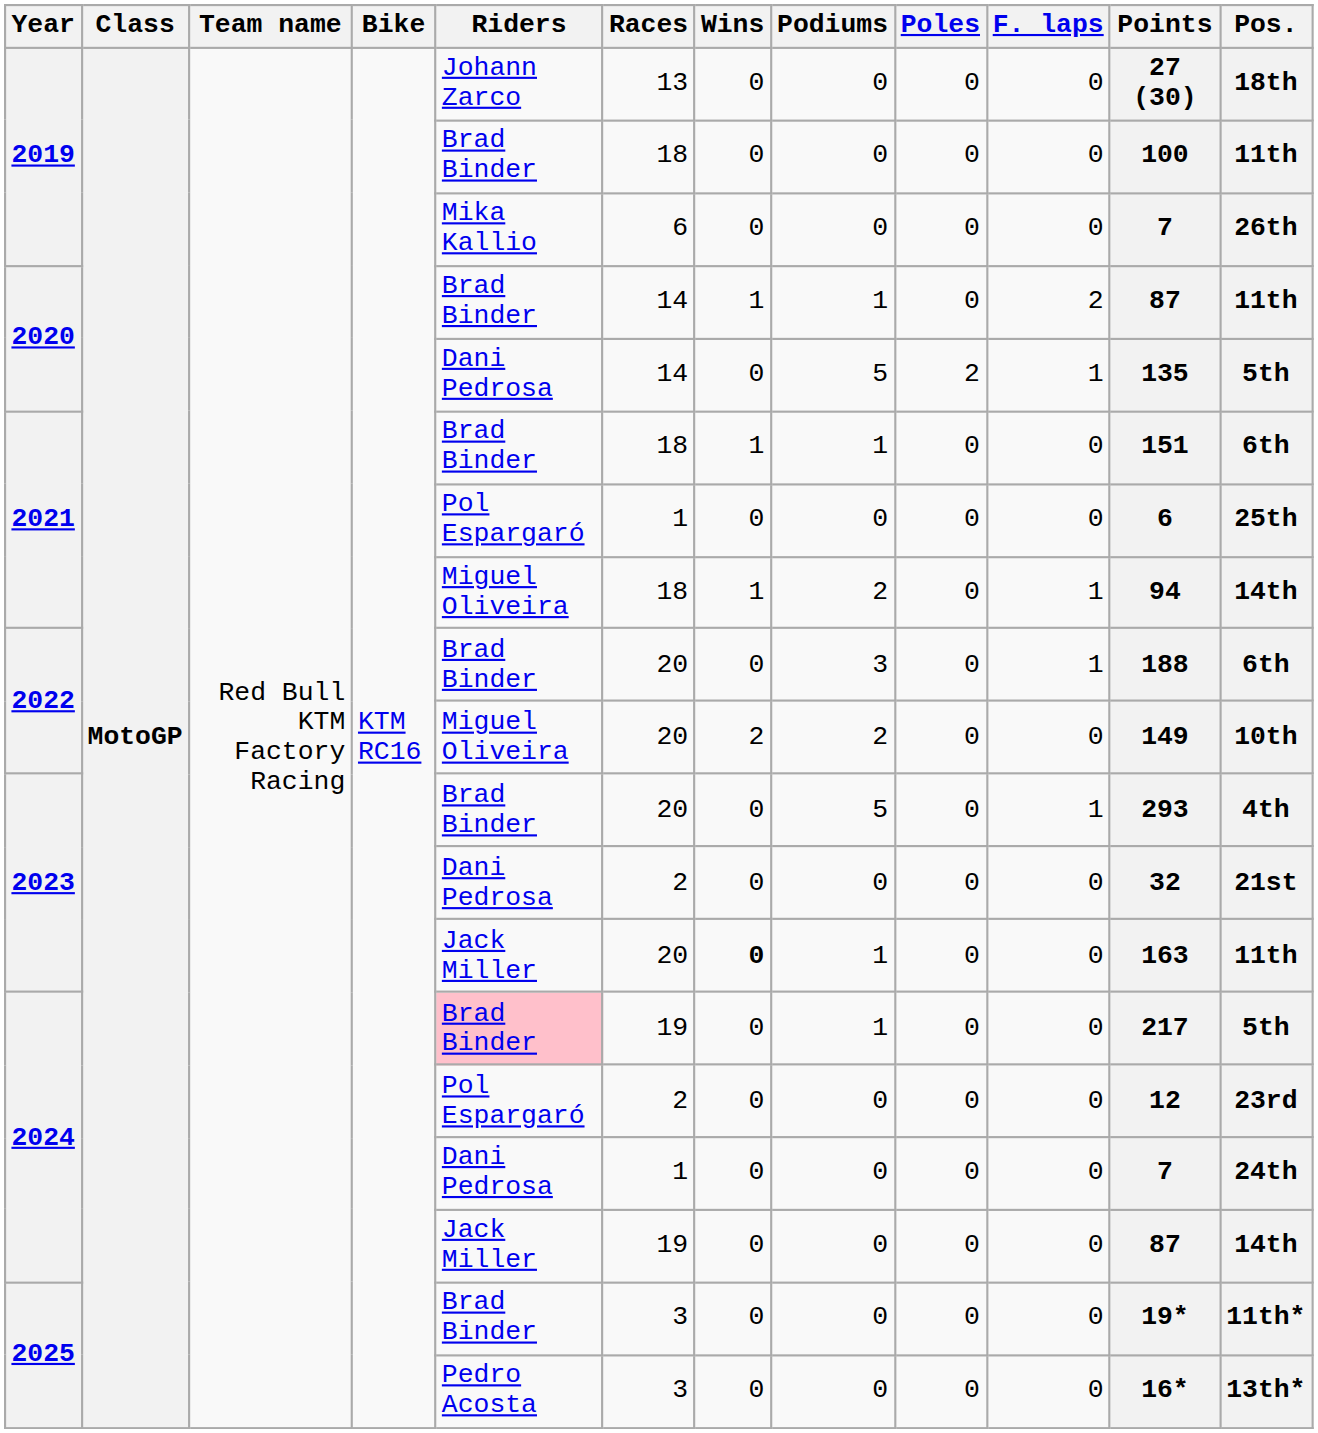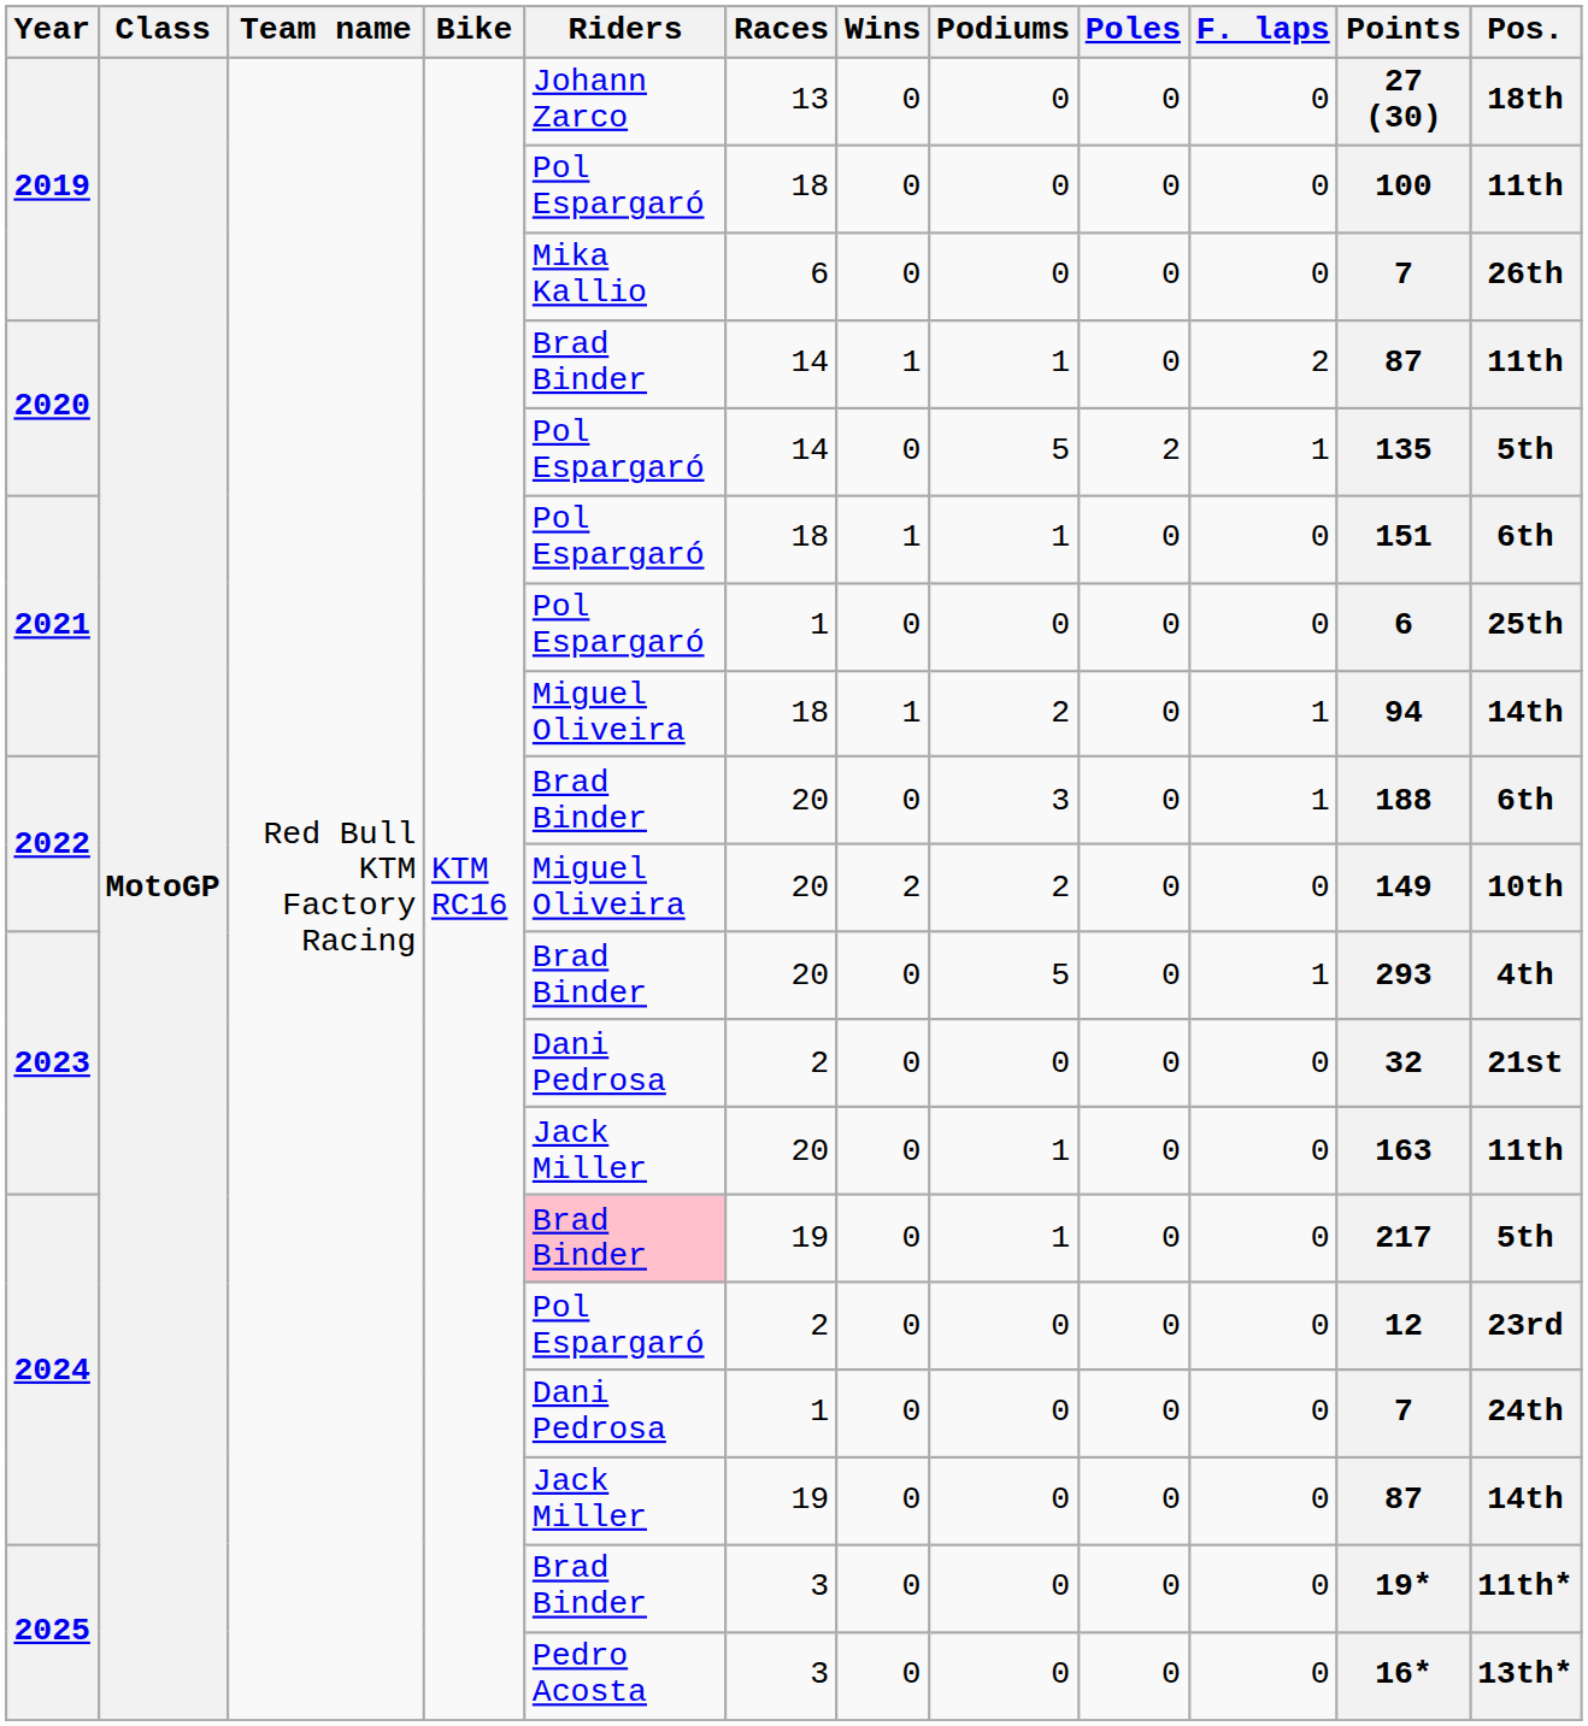row 3 | Riders: Brad Binder -> Pol Espargaró
row 6 | Riders: Dani Pedrosa -> Pol Espargaró
row 7 | Riders: Brad Binder -> Pol Espargaró
row 14 | Wins: bold -> normal
